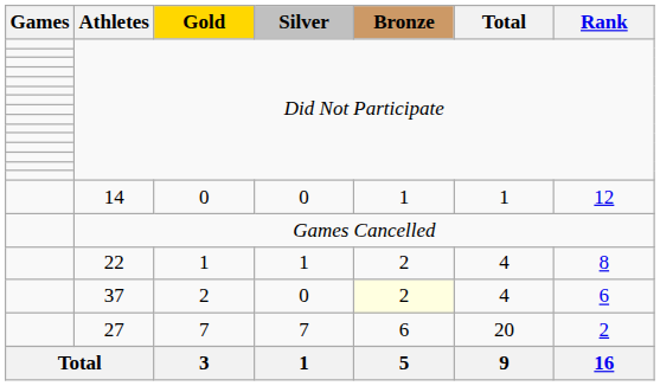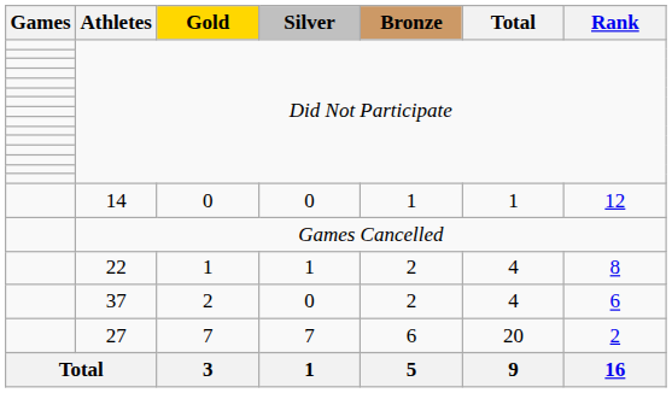37 | Bronze: lightyellow background -> no background
